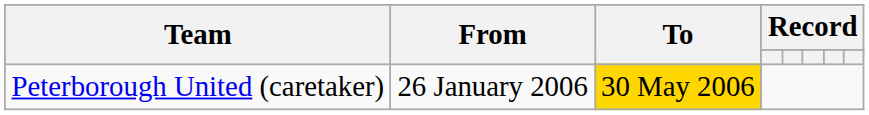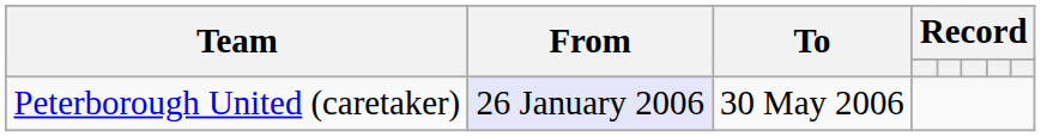Peterborough United (caretaker) | From: no background -> lavender background
Peterborough United (caretaker) | To: gold background -> no background
